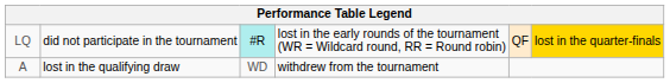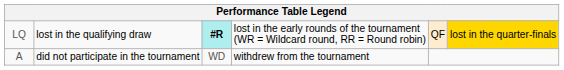LQ | column 2: did not participate in the tournament -> lost in the qualifying draw
LQ | column 3: normal -> bold
A | column 2: lost in the qualifying draw -> did not participate in the tournament
